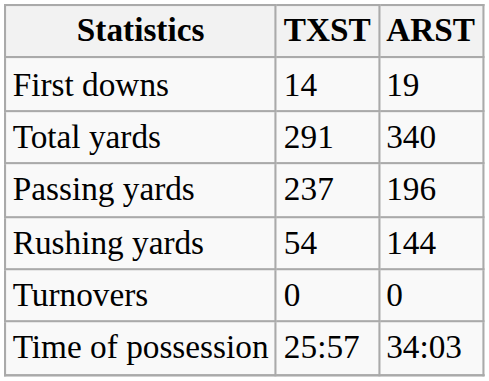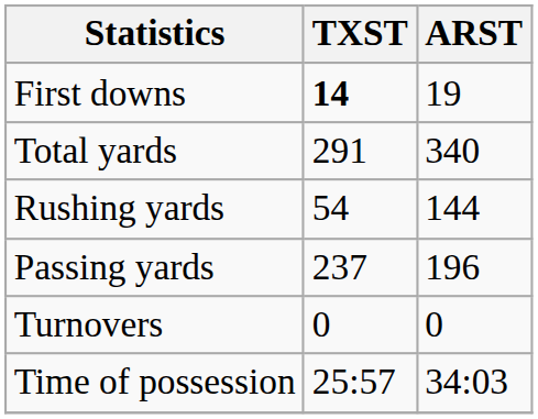First downs | TXST: normal -> bold
rows swapped: Rushing yards <-> Passing yards
